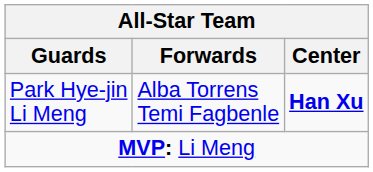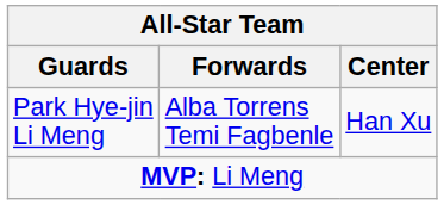Park Hye-jin Li Meng | Center: bold -> normal
